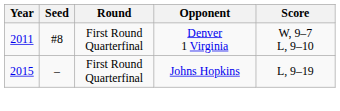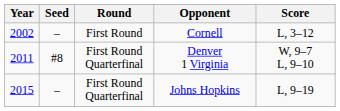+ row: 2002 | – | First Round | Cornell | L, 3–12
